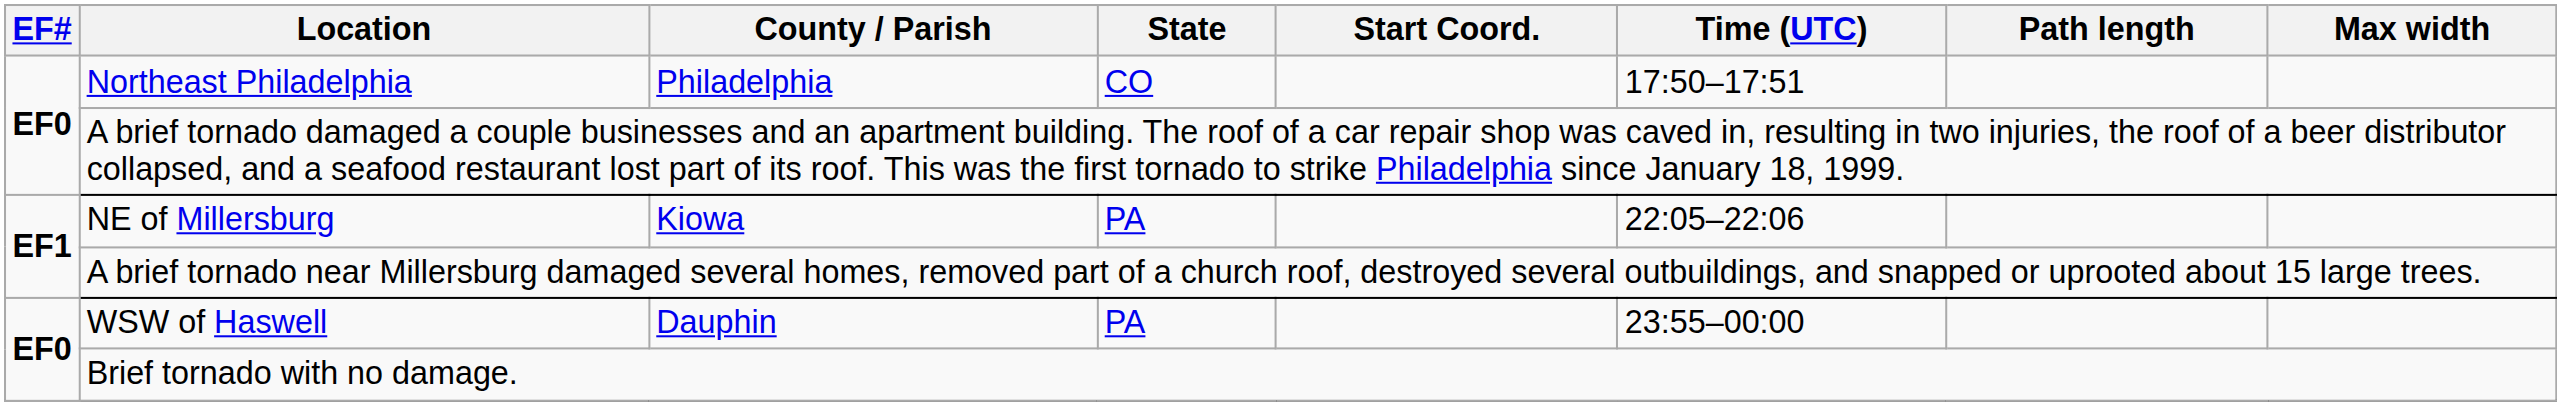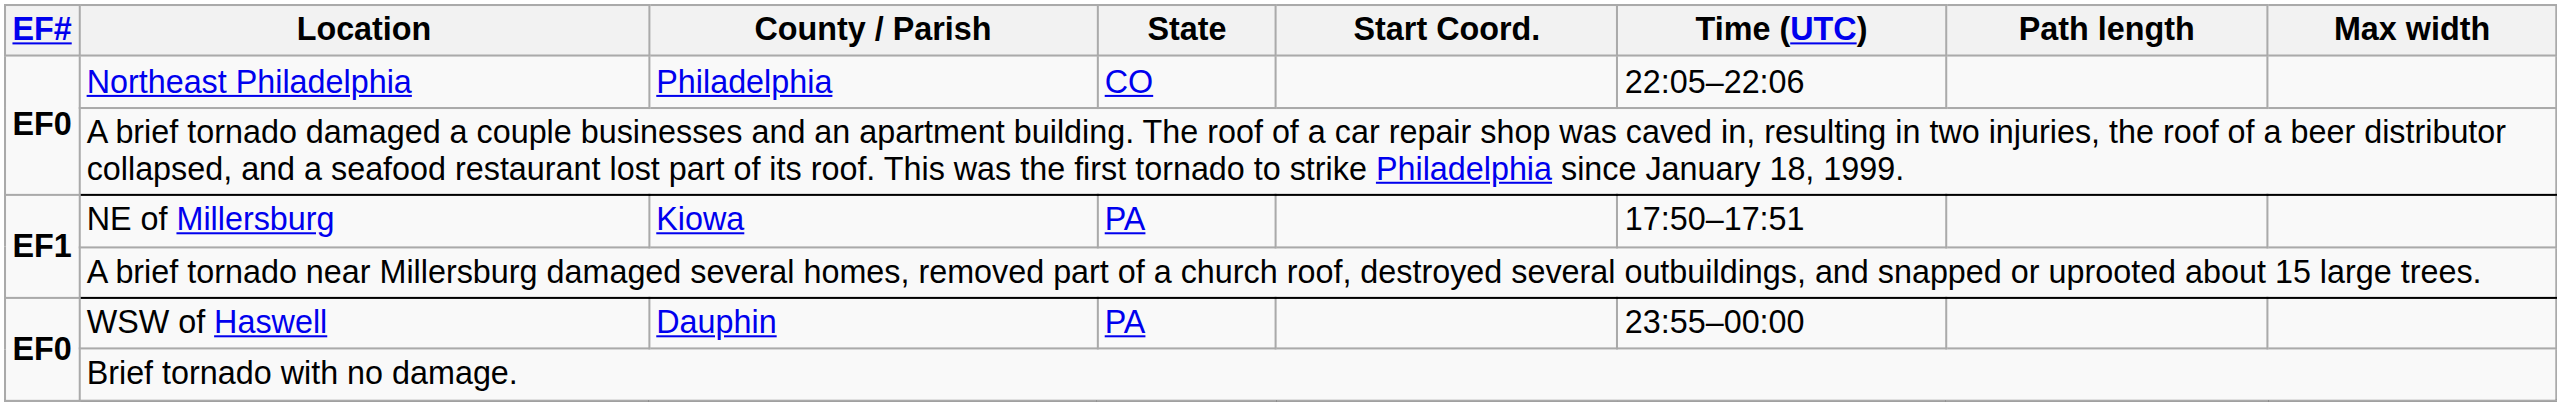Northeast Philadelphia | Time (UTC): 17:50–17:51 -> 22:05–22:06
NE of Millersburg | Time (UTC): 22:05–22:06 -> 17:50–17:51
